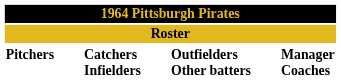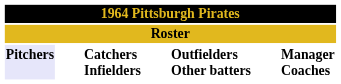Pitchers | column 1: no background -> lavender background
